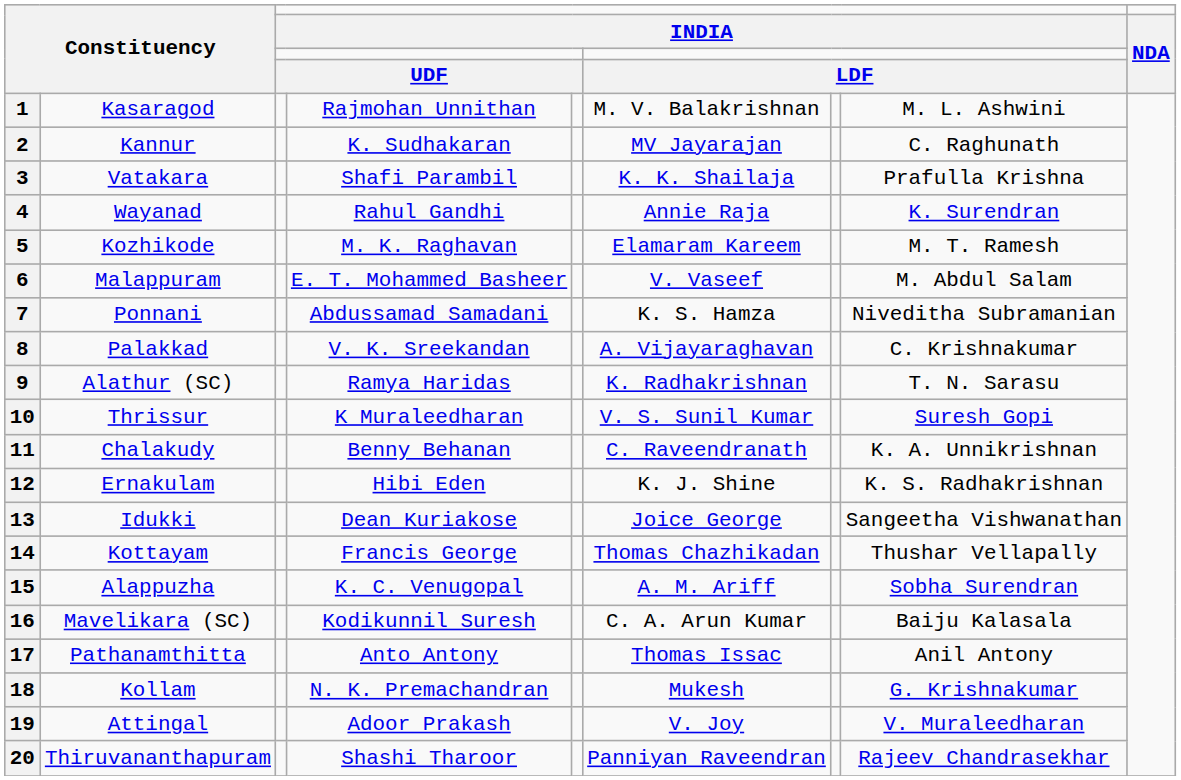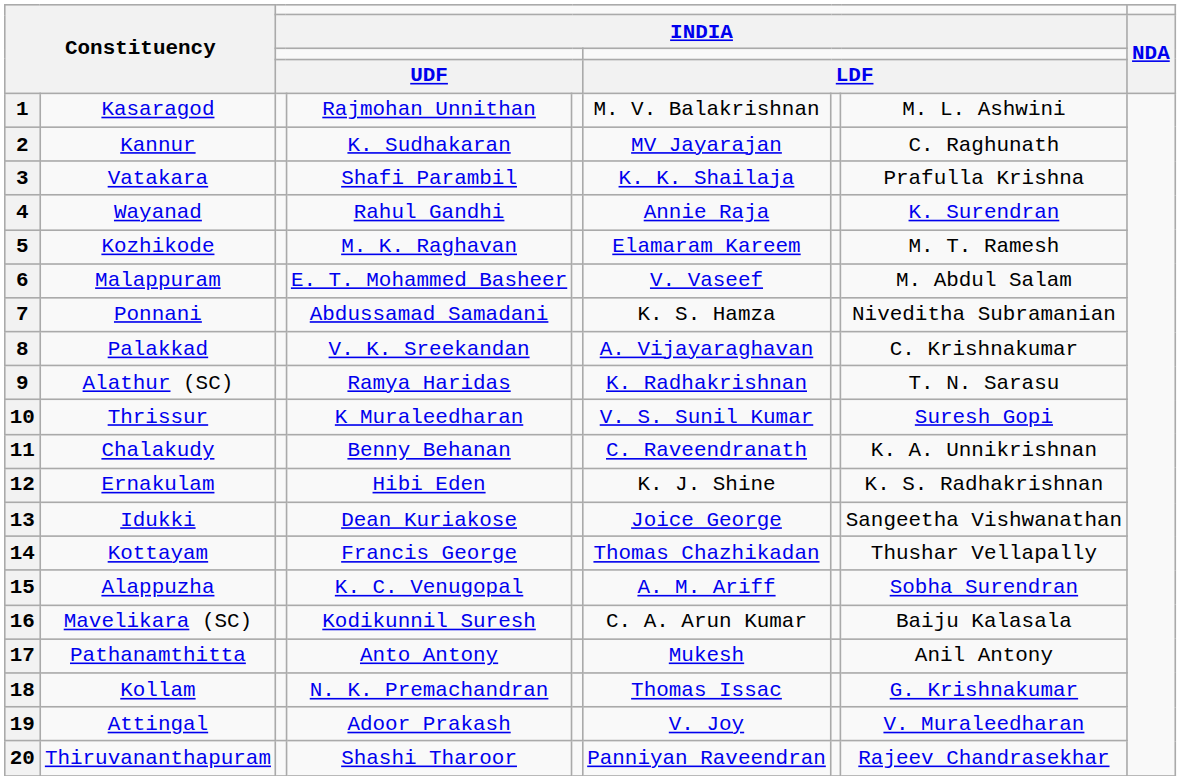17 | column 6: Thomas Issac -> Mukesh
18 | column 6: Mukesh -> Thomas Issac
